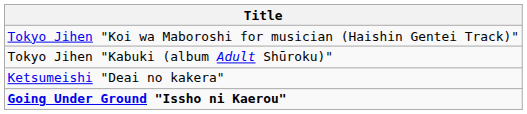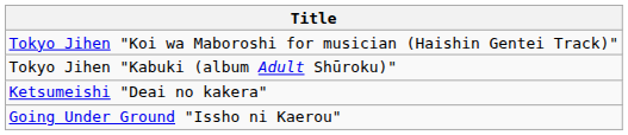row 5 | column 1: bold -> normal
